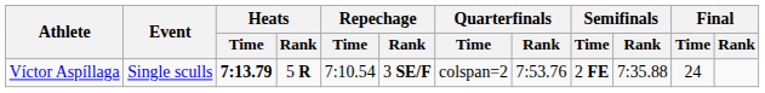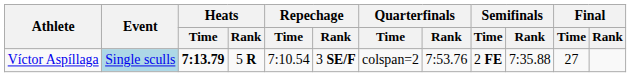Víctor Aspíllaga | Event: no background -> lightblue background
Víctor Aspíllaga | Final / Time: 24 -> 27
